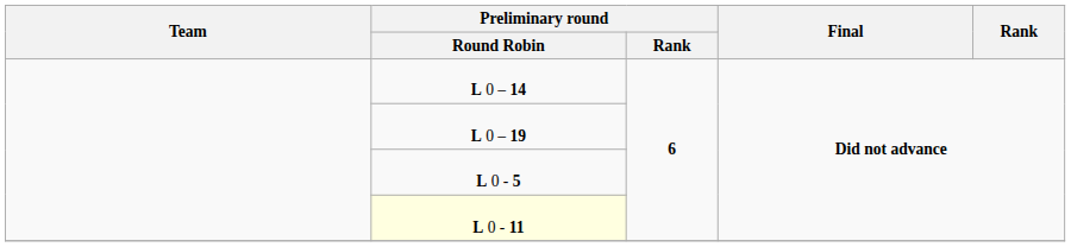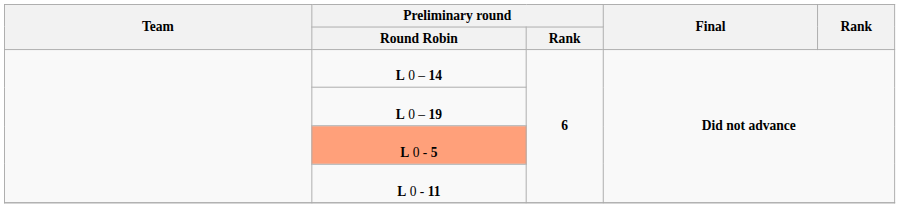L 0 - 5 | Preliminary round / Round Robin: no background -> lightsalmon background
L 0 - 11 | Preliminary round / Round Robin: lightyellow background -> no background
